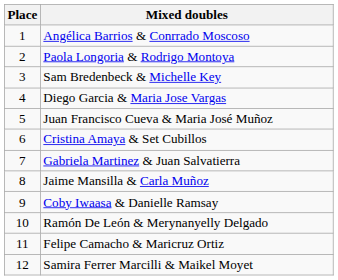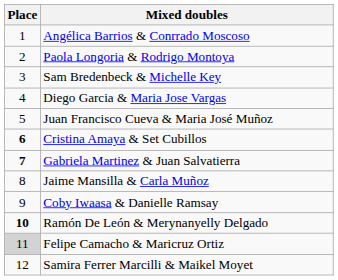Cristina Amaya & Set Cubillos | Place: normal -> bold
Gabriela Martinez & Juan Salvatierra | Place: normal -> bold
Ramón De León & Merynanyelly Delgado | Place: normal -> bold
Felipe Camacho & Maricruz Ortiz | Place: no background -> lightgrey background
